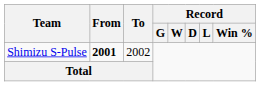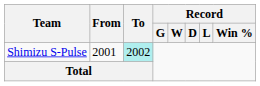Shimizu S-Pulse | From: bold -> normal
Shimizu S-Pulse | To: no background -> paleturquoise background
